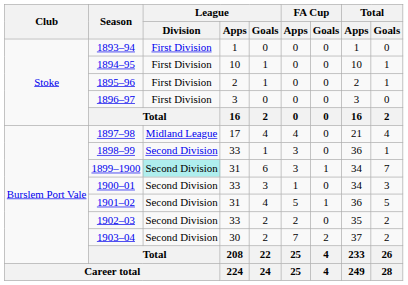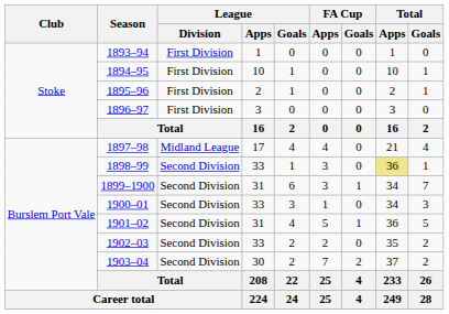1898–99 | Total / Apps: no background -> khaki background
1899–1900 | League / Division: paleturquoise background -> no background
